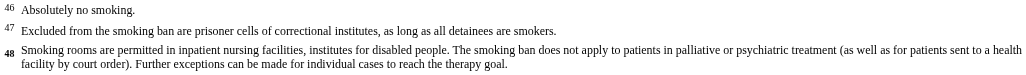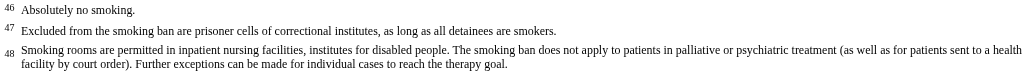row 3 | column 1: bold -> normal
